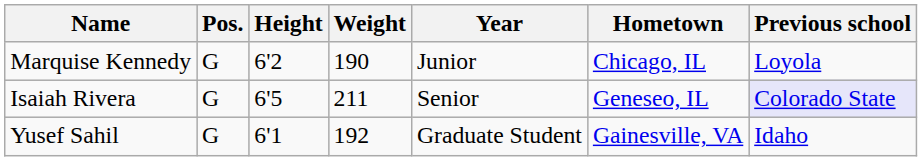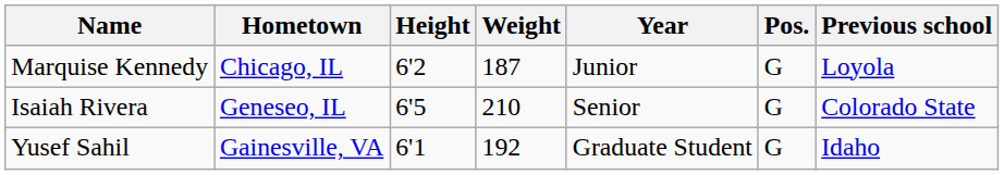columns swapped: Pos. <-> Hometown
Marquise Kennedy | Weight: 190 -> 187
Isaiah Rivera | Weight: 211 -> 210
Isaiah Rivera | Previous school: lavender background -> no background
